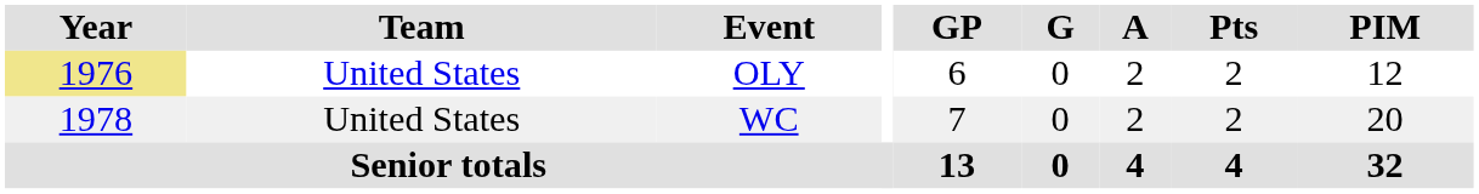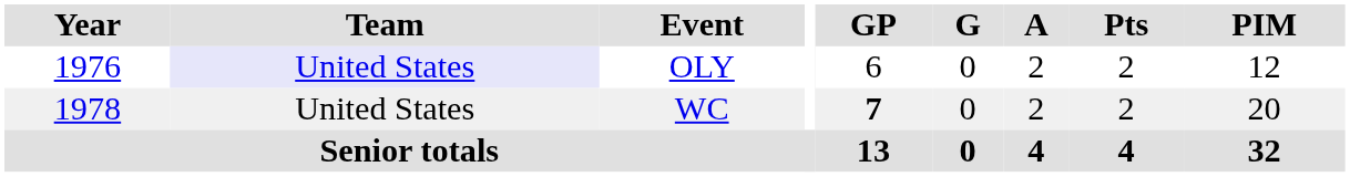OLY | Year: khaki background -> no background
OLY | Team: no background -> lavender background
WC | GP: normal -> bold
